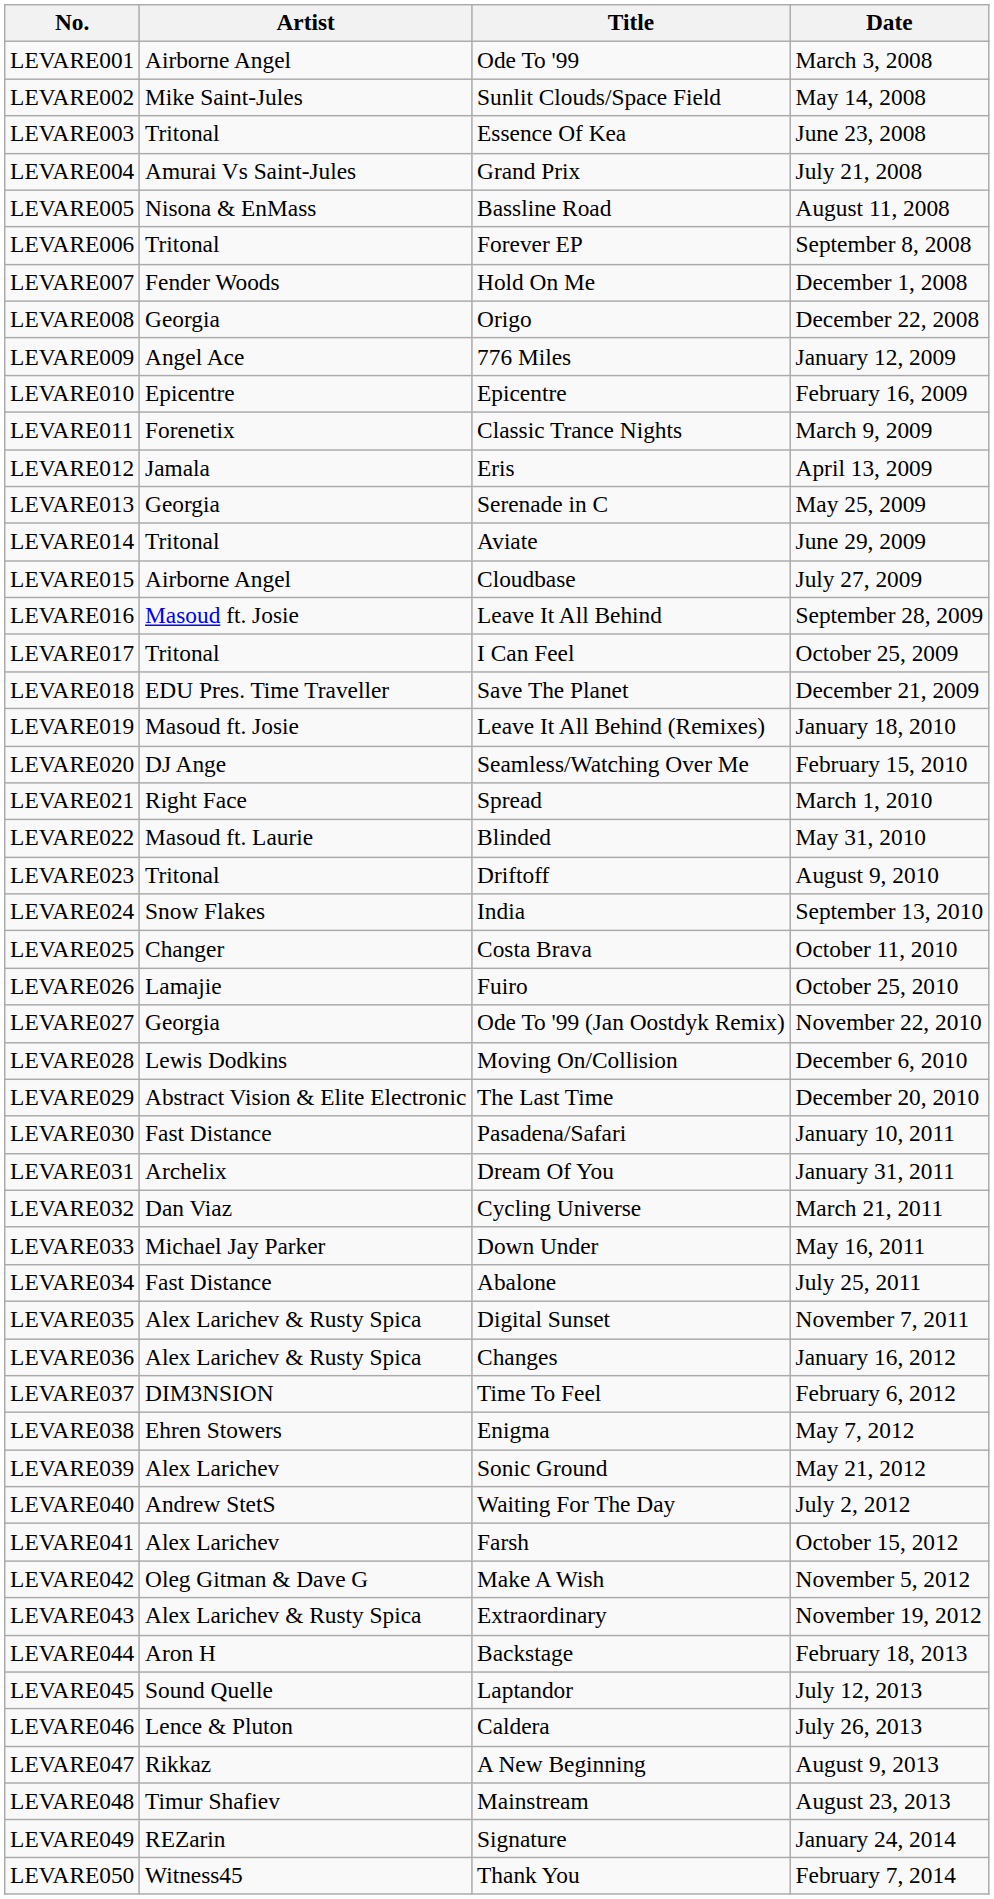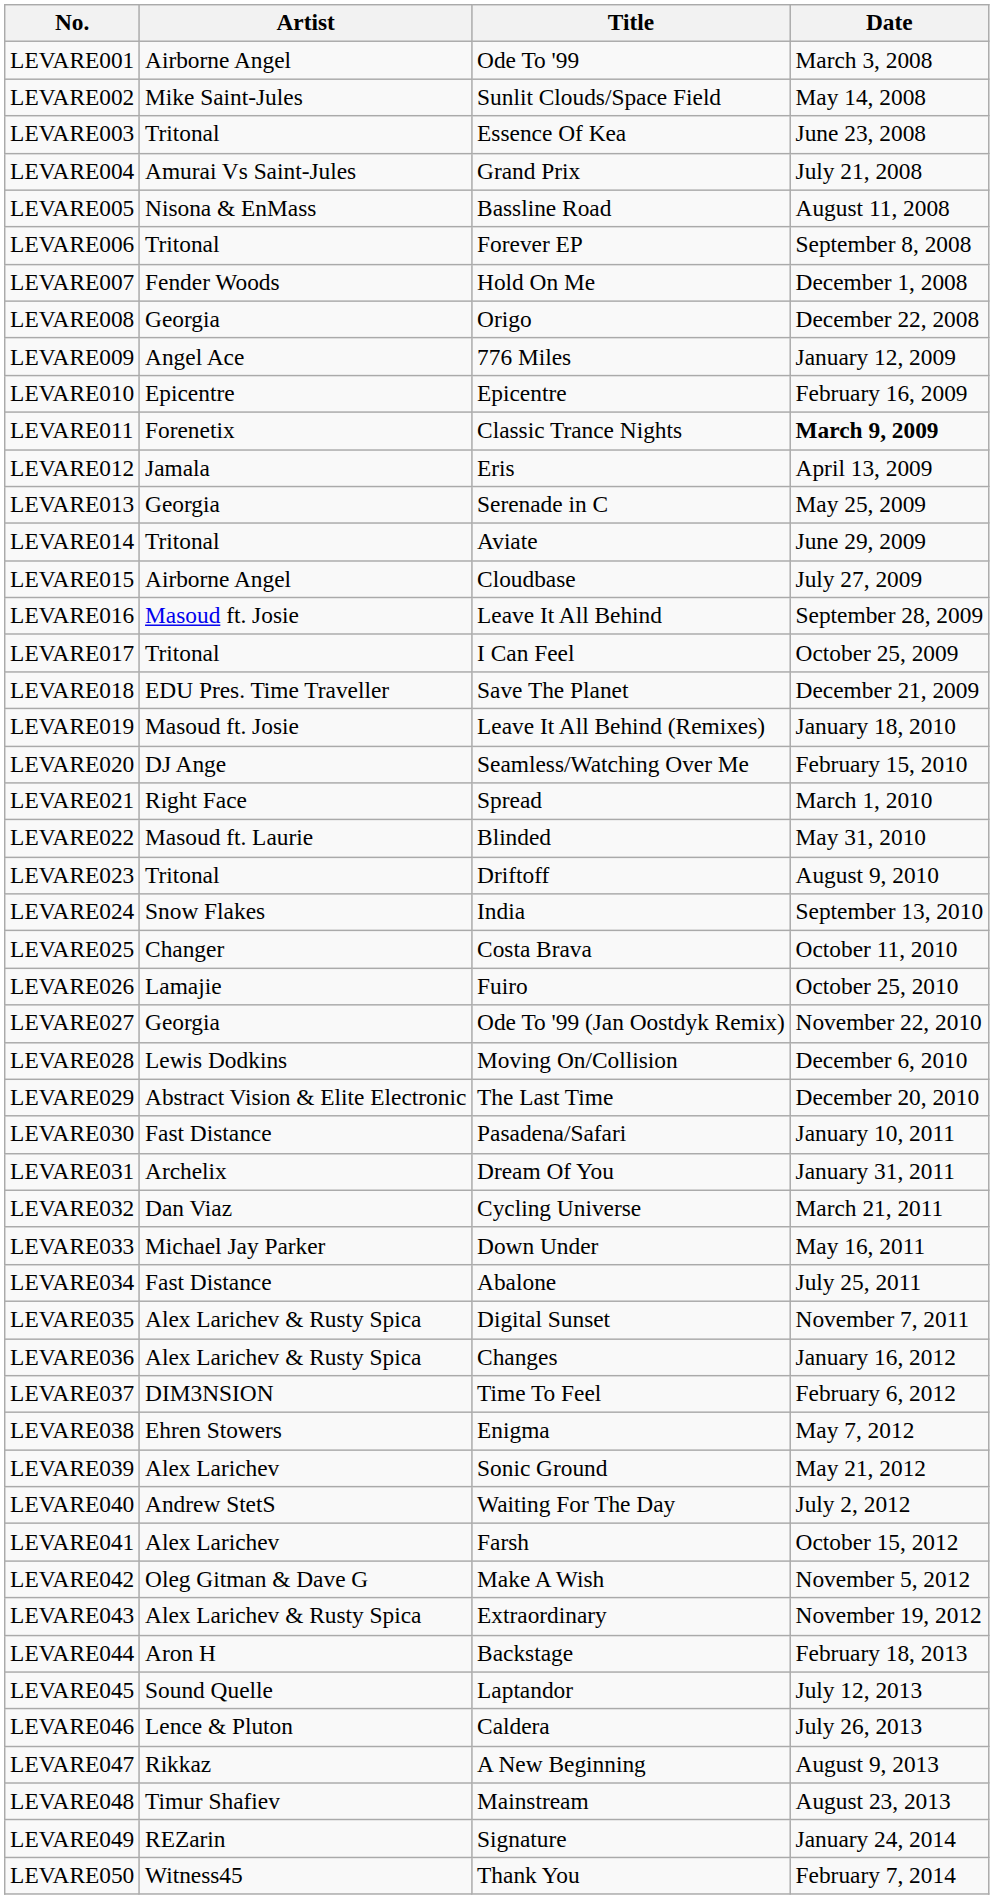LEVARE011 | Date: normal -> bold
